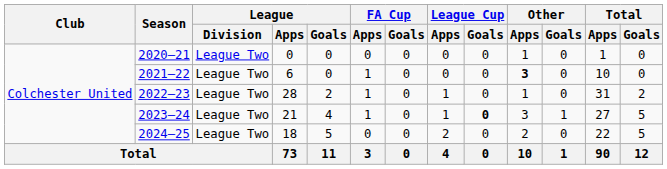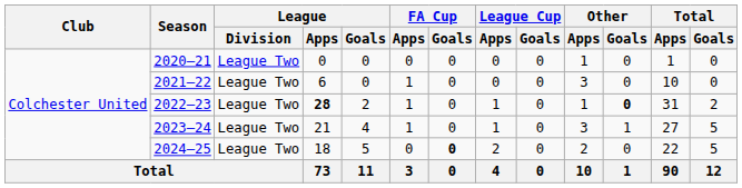2021–22 | Other / Apps: bold -> normal
2022–23 | League / Apps: normal -> bold
2022–23 | Other / Goals: normal -> bold
2023–24 | League Cup / Goals: bold -> normal
2024–25 | FA Cup / Goals: normal -> bold
